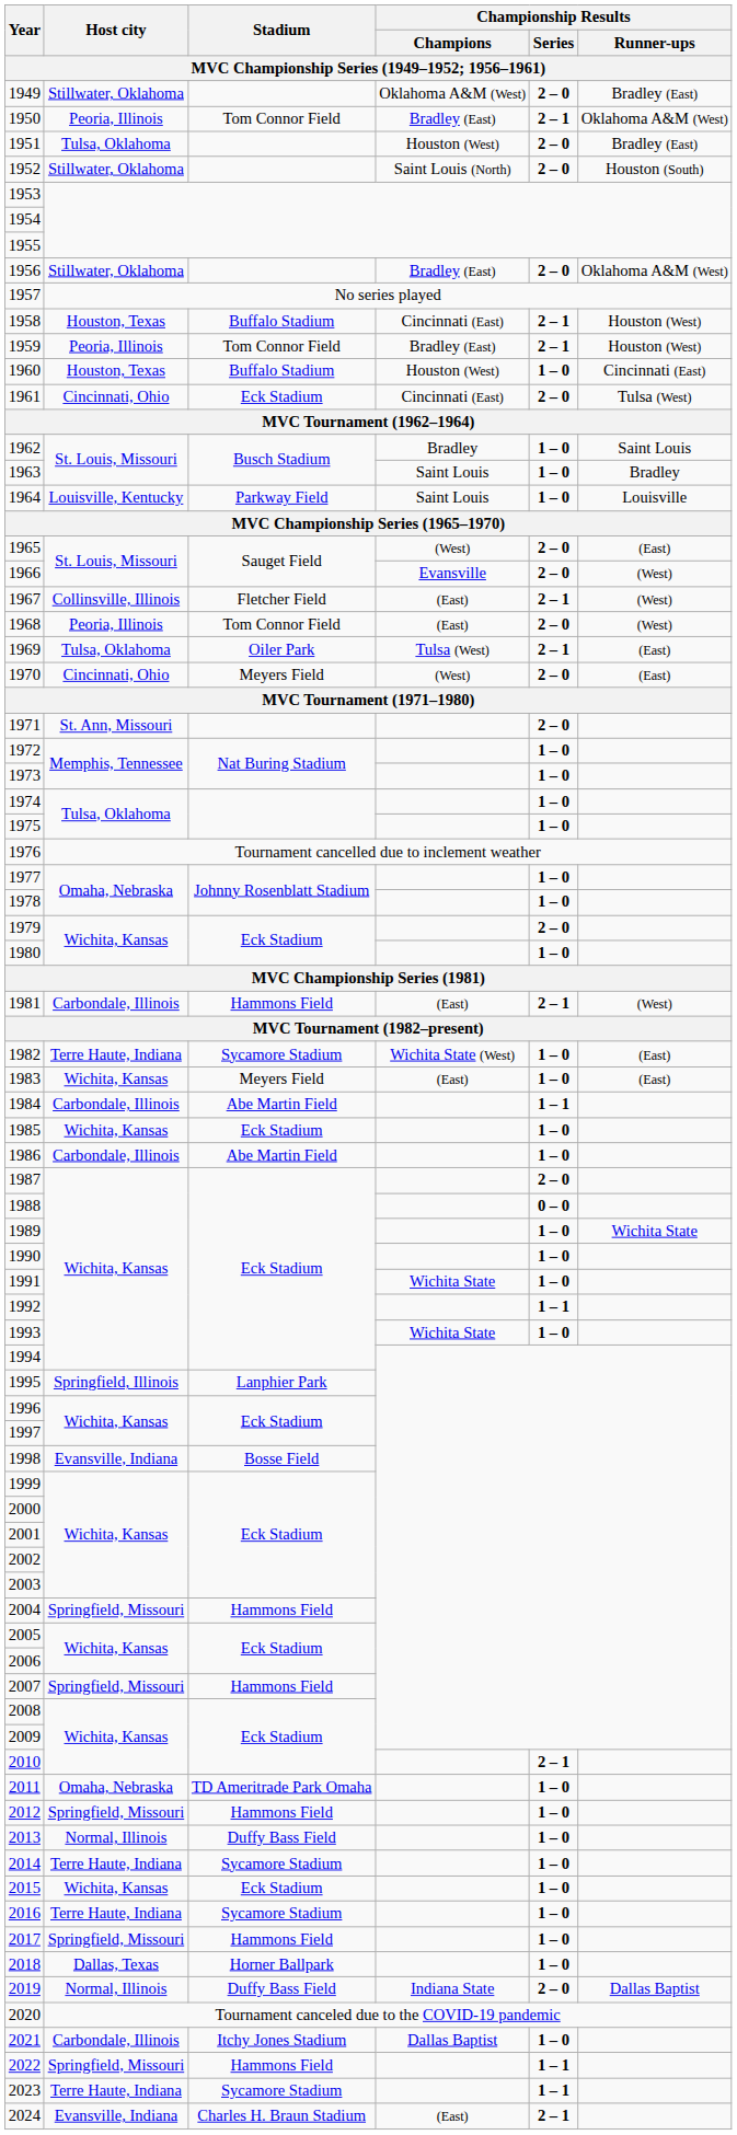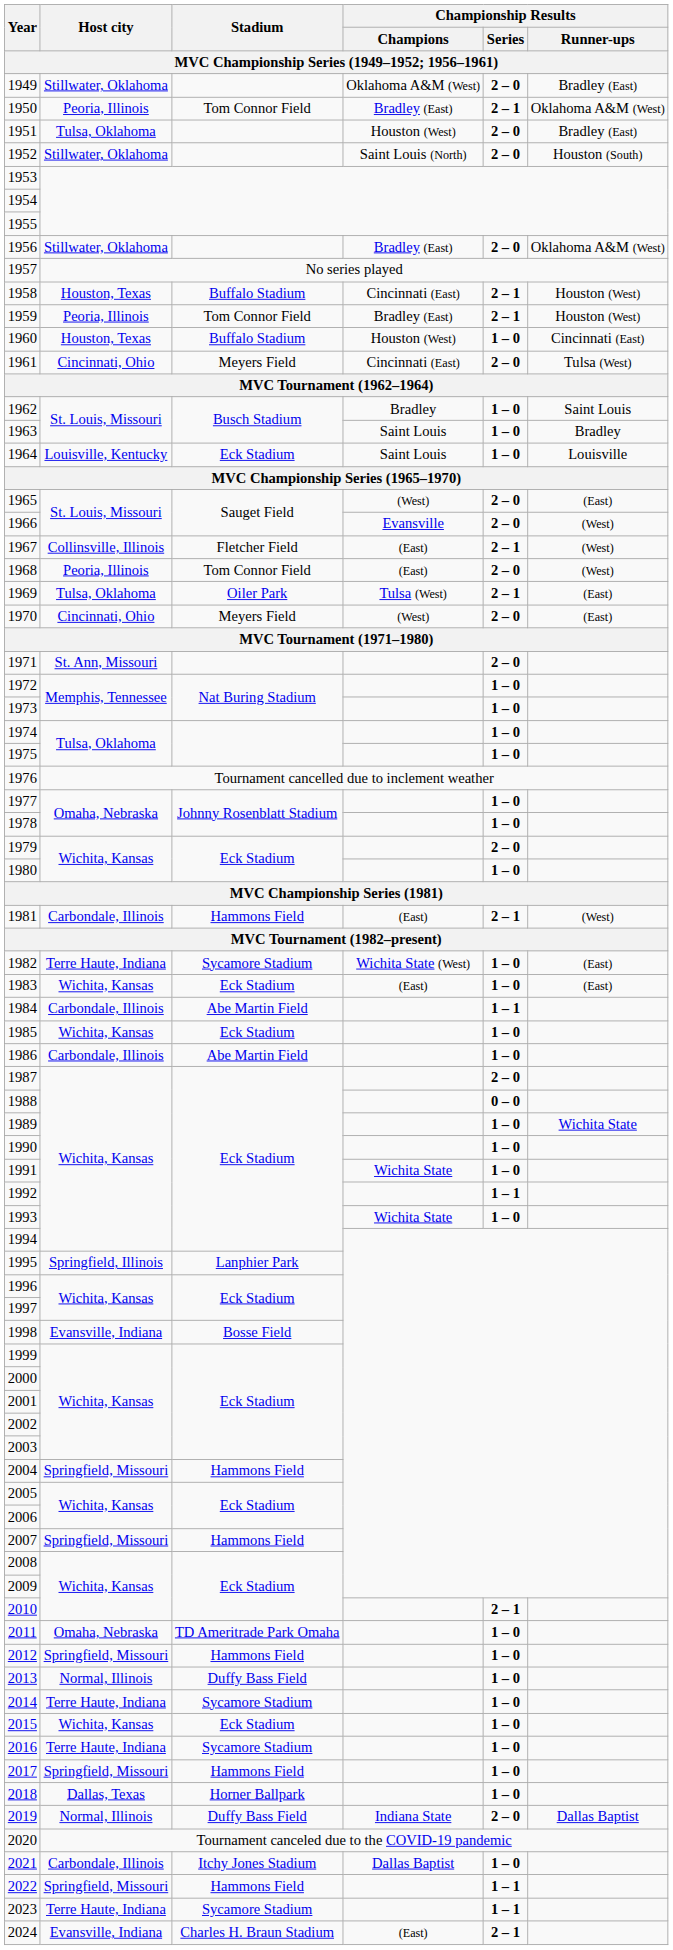1961 | Stadium / MVC Championship Series (1949–1952; 1956–1961): Eck Stadium -> Meyers Field
1964 | Stadium / MVC Championship Series (1949–1952; 1956–1961): Parkway Field -> Eck Stadium
1983 | Stadium / MVC Championship Series (1949–1952; 1956–1961): Meyers Field -> Eck Stadium
